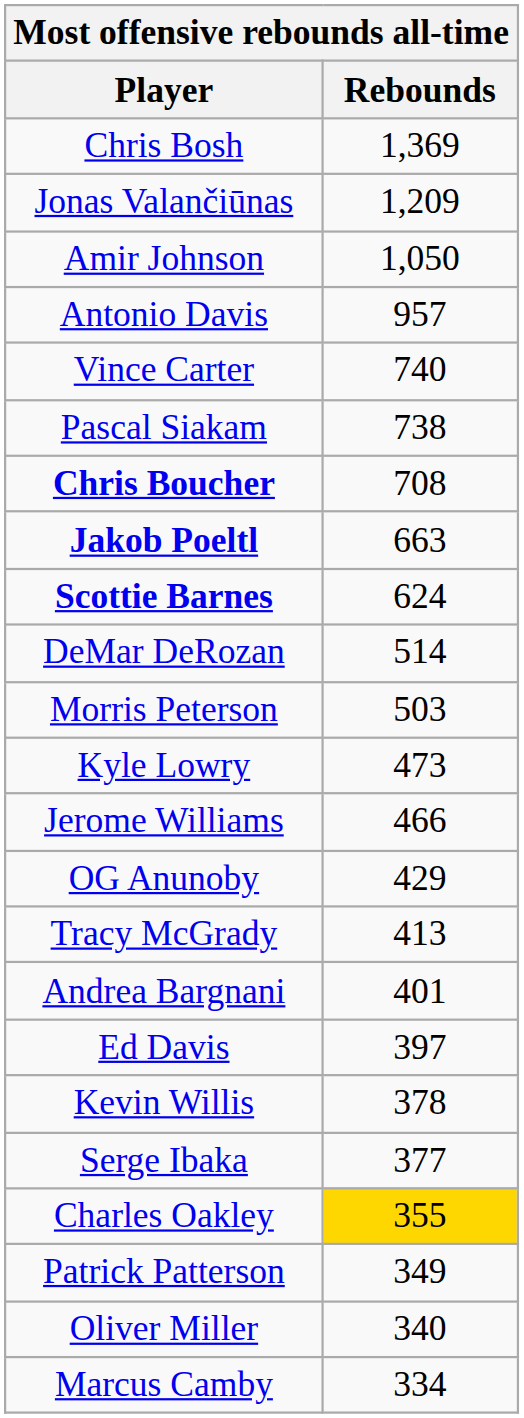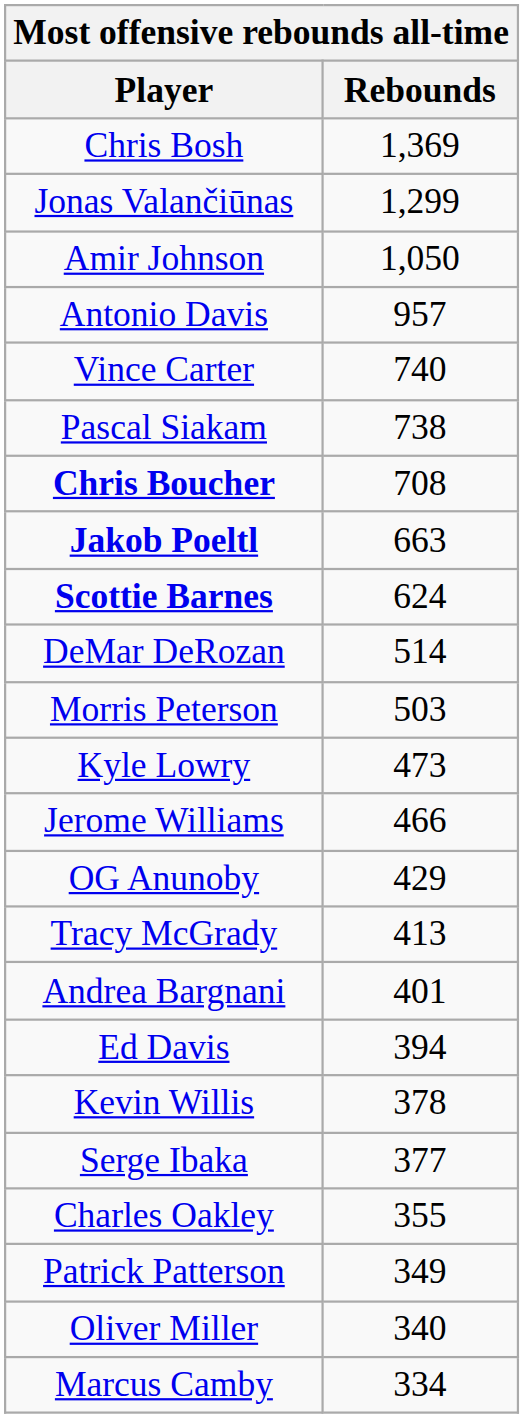Jonas Valančiūnas | Rebounds: 1,209 -> 1,299
Ed Davis | Rebounds: 397 -> 394
Charles Oakley | Rebounds: gold background -> no background
